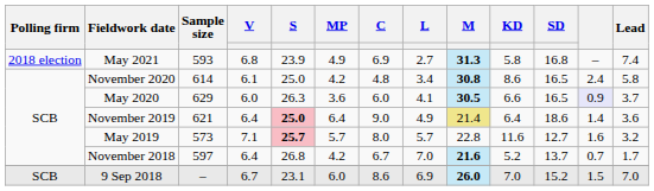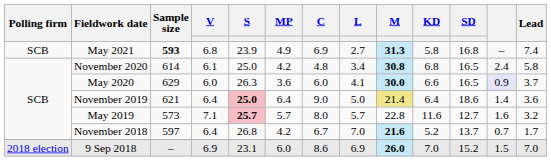May 2021 | Polling firm: 2018 election -> SCB
May 2021 | Sample size: normal -> bold
November 2020 | KD: 8.6 -> 6.8
May 2020 | M: 30.5 -> 30.0
November 2019 | L: 4.9 -> 5.0
9 Sep 2018 | Polling firm: SCB -> 2018 election
9 Sep 2018 | V: 6.7 -> 6.9
